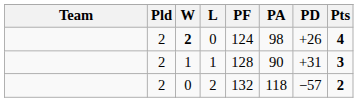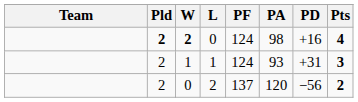row 2 | Pld: normal -> bold
row 2 | PD: +26 -> +16
row 3 | PF: 128 -> 124
row 3 | PA: 90 -> 93
row 4 | PF: 132 -> 137
row 4 | PA: 118 -> 120
row 4 | PD: −57 -> −56
